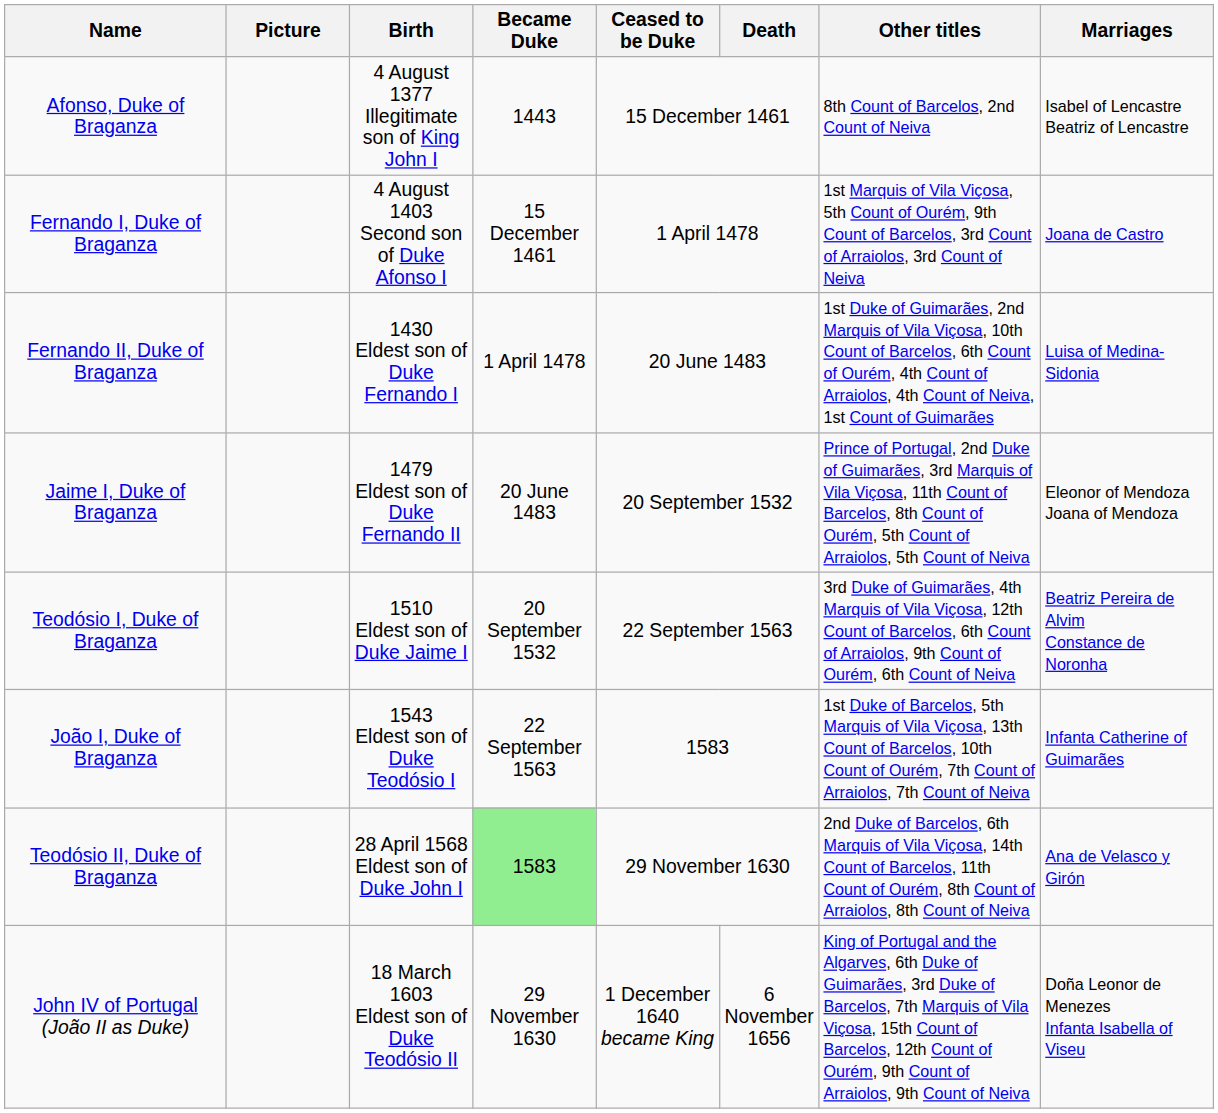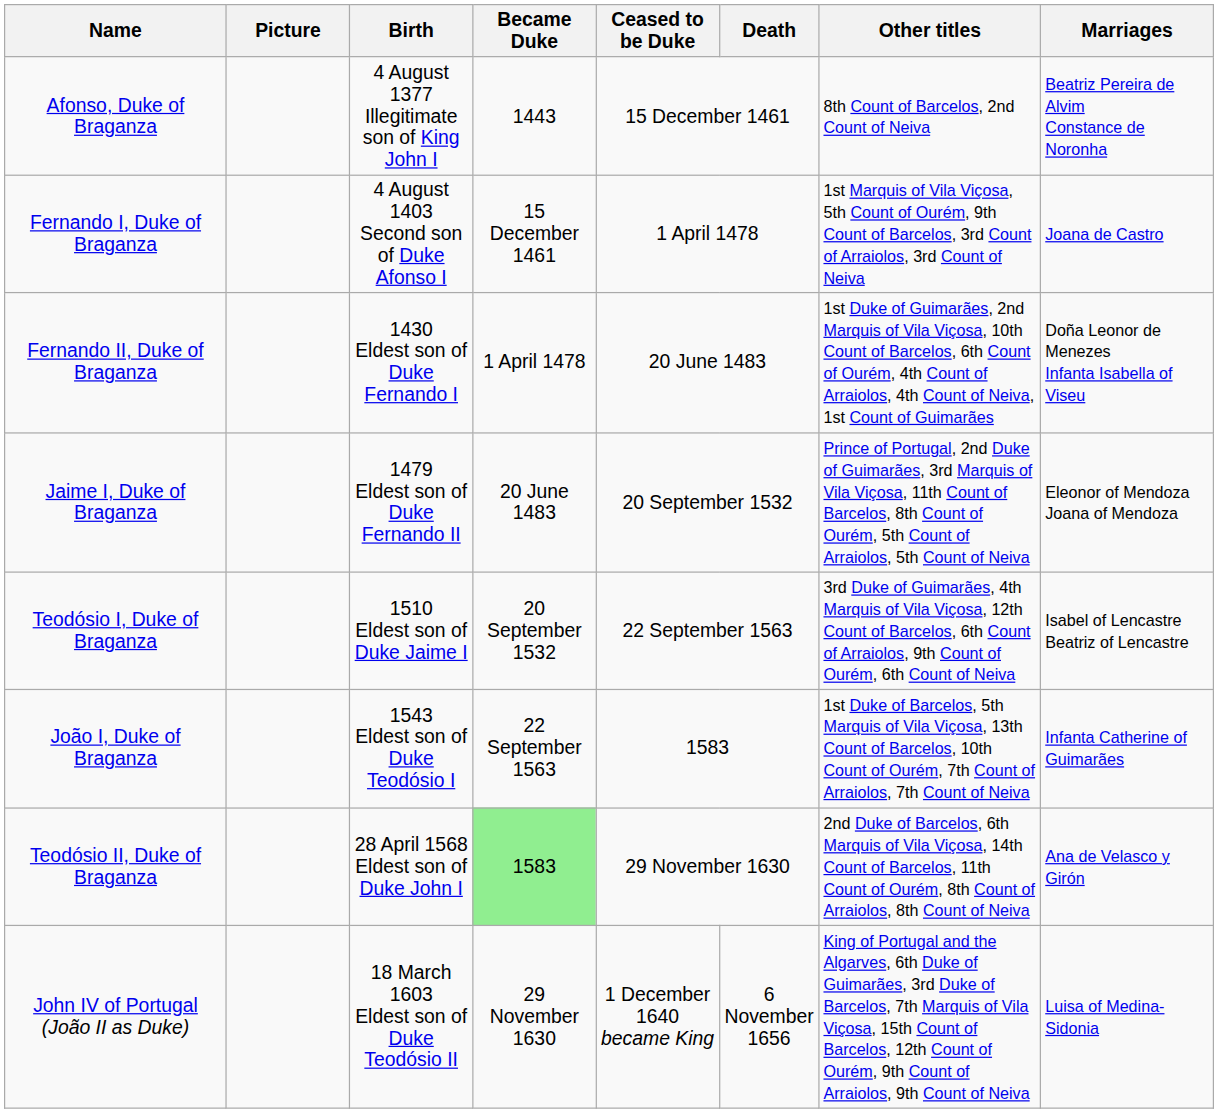Afonso, Duke of Braganza | Marriages: Isabel of Lencastre Beatriz of Lencastre -> Beatriz Pereira de Alvim Constance de Noronha
Fernando II, Duke of Braganza | Marriages: Luisa of Medina-Sidonia -> Doña Leonor de Menezes Infanta Isabella of Viseu
Teodósio I, Duke of Braganza | Marriages: Beatriz Pereira de Alvim Constance de Noronha -> Isabel of Lencastre Beatriz of Lencastre
John IV of Portugal (João II as Duke) | Marriages: Doña Leonor de Menezes Infanta Isabella of Viseu -> Luisa of Medina-Sidonia
